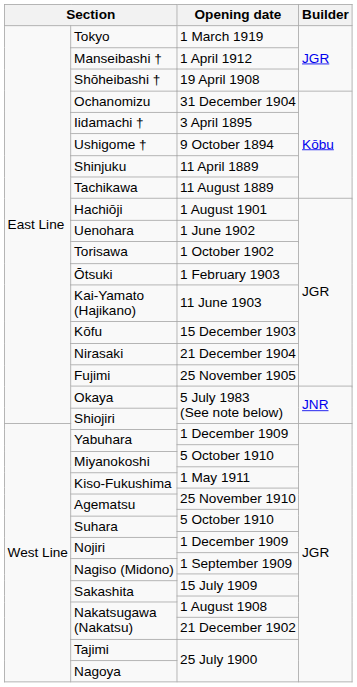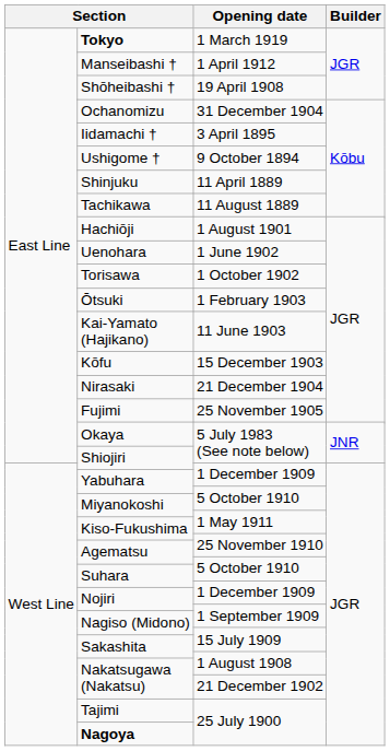Tokyo | column 2: normal -> bold
Nagoya | column 2: normal -> bold
